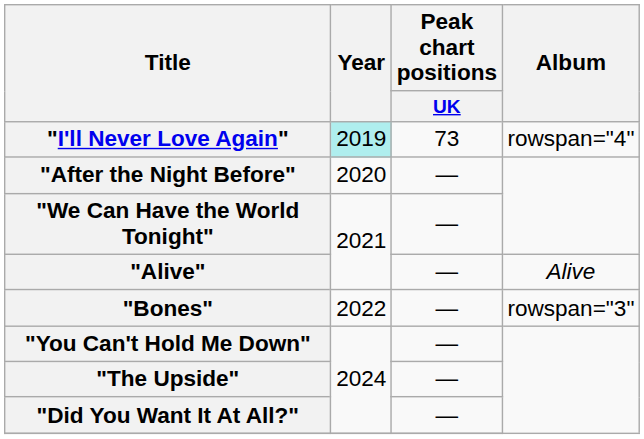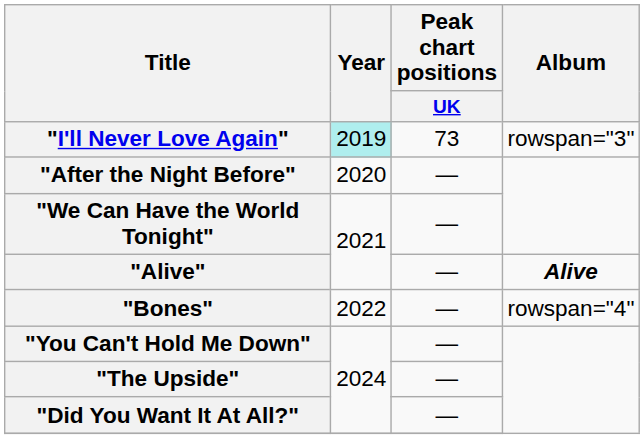"I'll Never Love Again" | Album: rowspan="4" -> rowspan="3"
"Alive" | Album: normal -> bold
"Bones" | Album: rowspan="3" -> rowspan="4"
